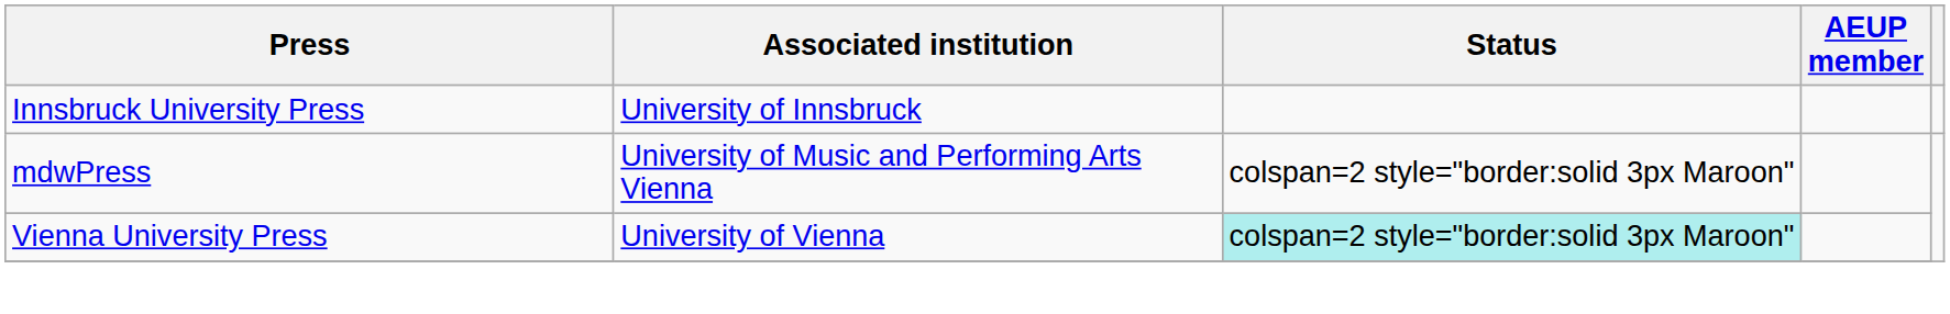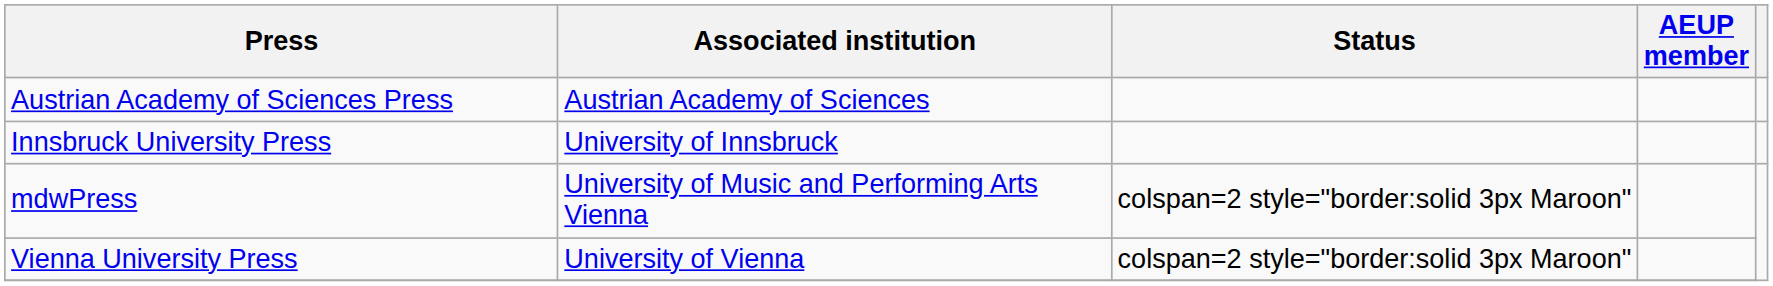+ row: Austrian Academy of Sciences Press | Austrian Academy of Sciences
Vienna University Press | Status: paleturquoise background -> no background
